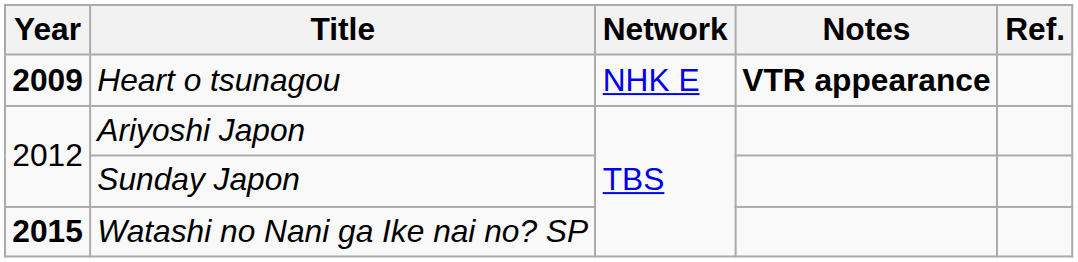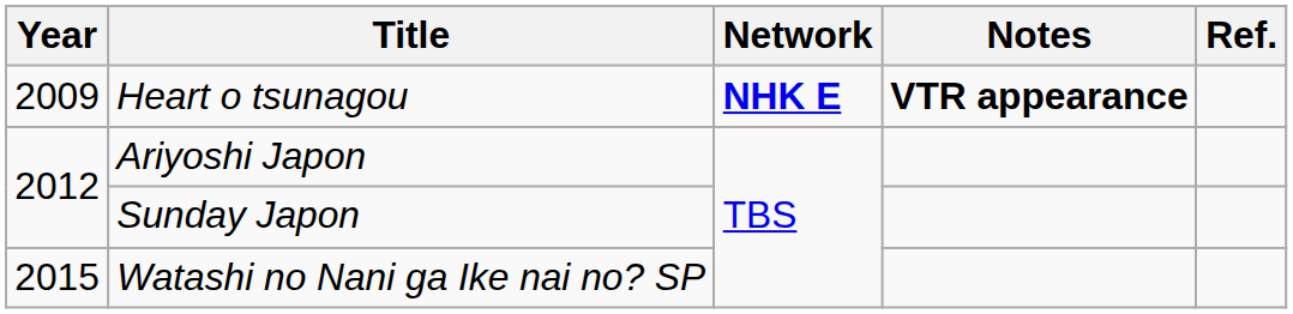Heart o tsunagou | Year: bold -> normal
Heart o tsunagou | Network: normal -> bold
Watashi no Nani ga Ike nai no? SP | Year: bold -> normal
